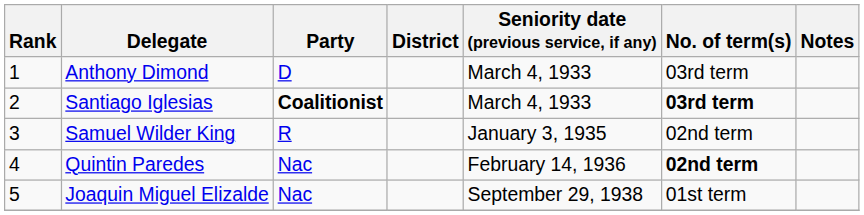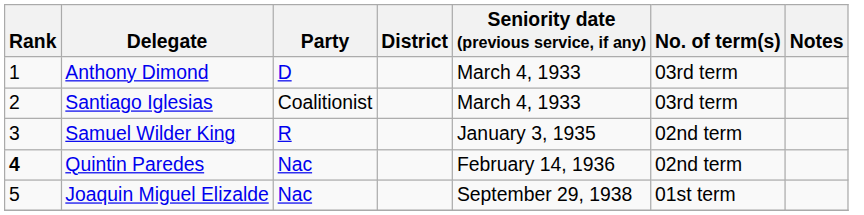Santiago Iglesias | Party: bold -> normal
Santiago Iglesias | No. of term(s): bold -> normal
Quintin Paredes | Rank: normal -> bold
Quintin Paredes | No. of term(s): bold -> normal
